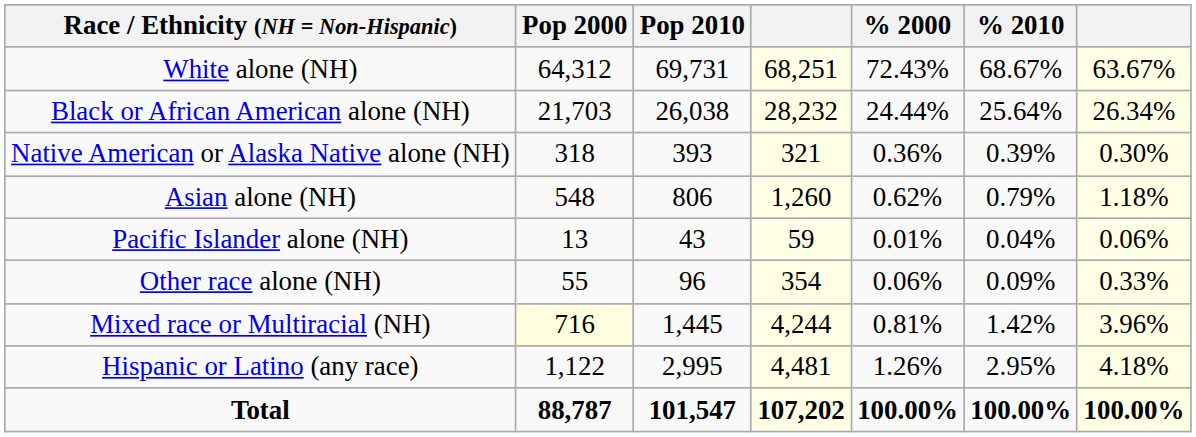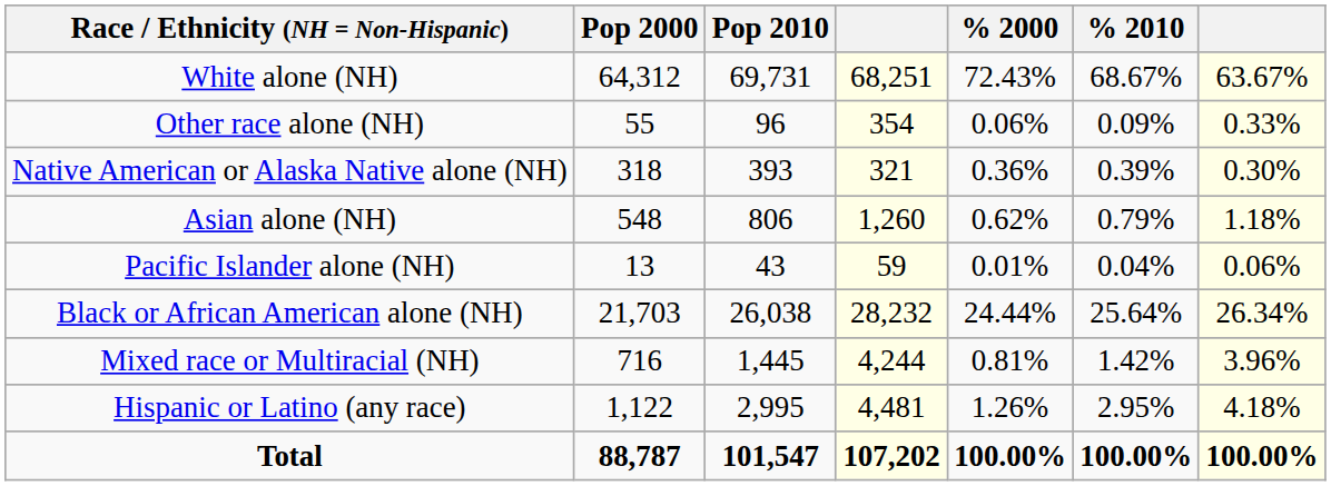rows swapped: Black or African American alone (NH) <-> Other race alone (NH)
Mixed race or Multiracial (NH) | Pop 2000: lightyellow background -> no background
